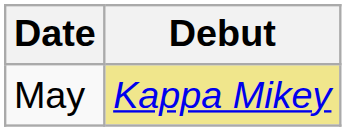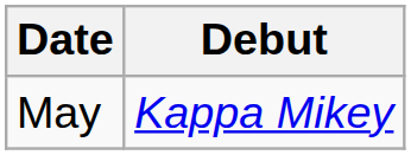May | Debut: khaki background -> no background
